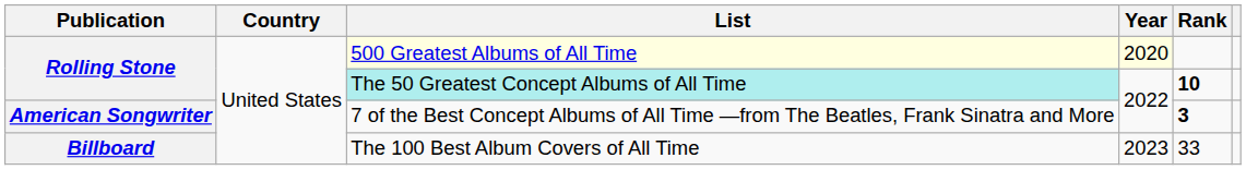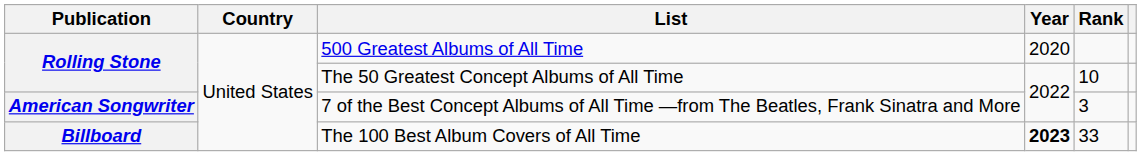row 2 | List: lightyellow background -> no background
row 2 | Year: lightyellow background -> no background
row 3 | List: paleturquoise background -> no background
row 3 | Rank: bold -> normal
row 4 | Rank: bold -> normal
row 5 | Year: normal -> bold
